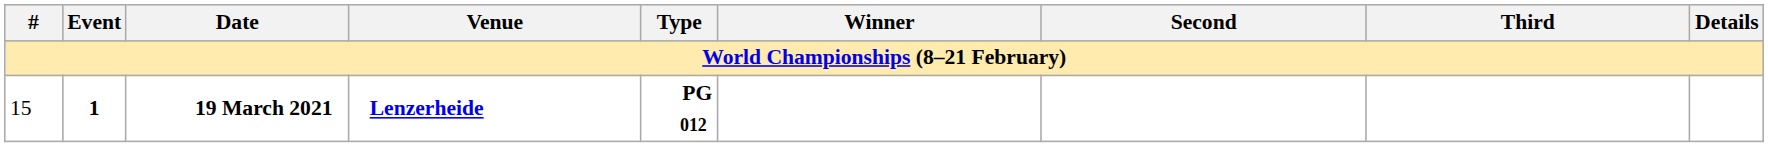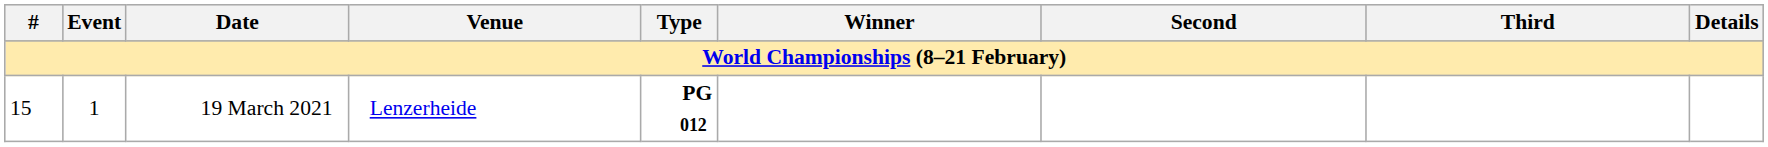15 | Event: bold -> normal
15 | Date: bold -> normal
15 | Venue: bold -> normal
